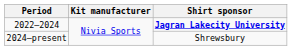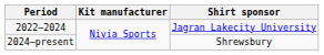2022—2024 | Shirt sponsor: bold -> normal
